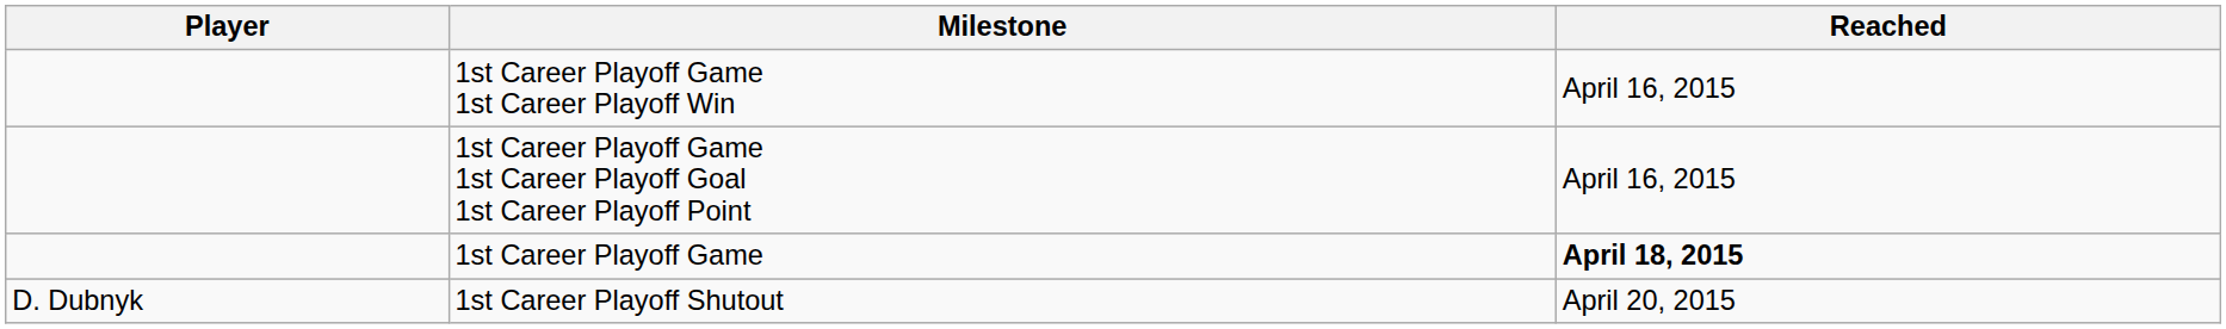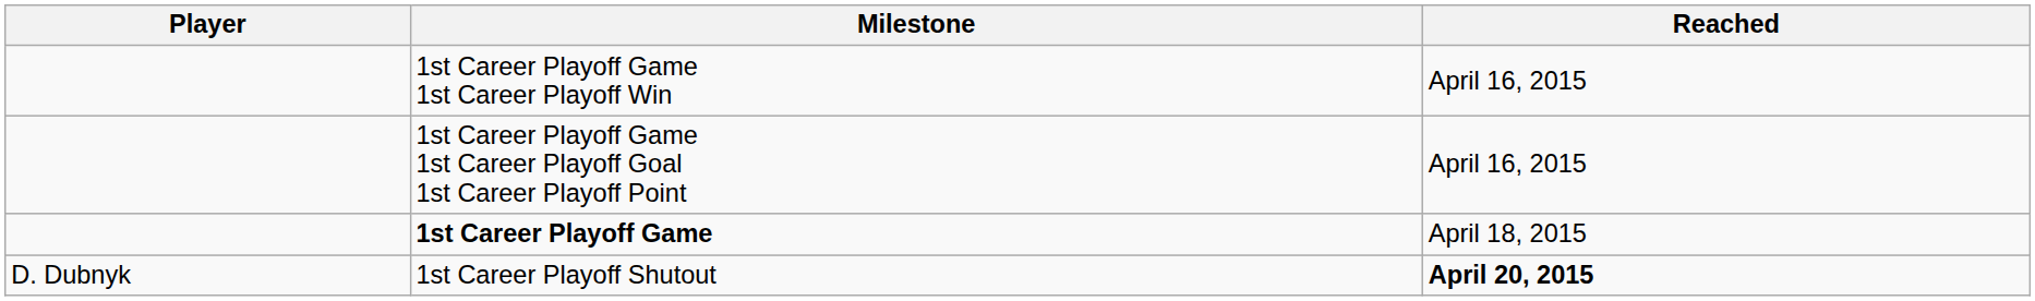row 4 | Milestone: normal -> bold
row 4 | Reached: bold -> normal
row 5 | Reached: normal -> bold
